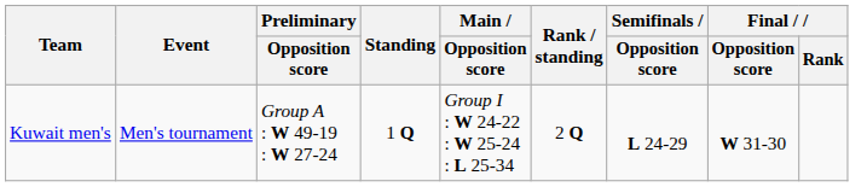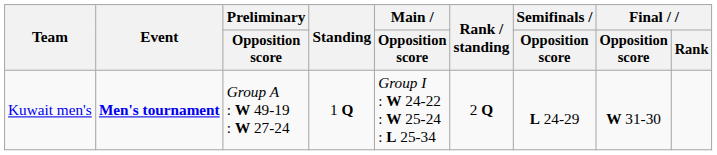Kuwait men's | Event: normal -> bold
